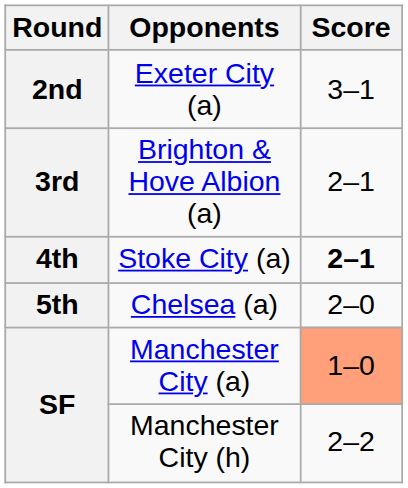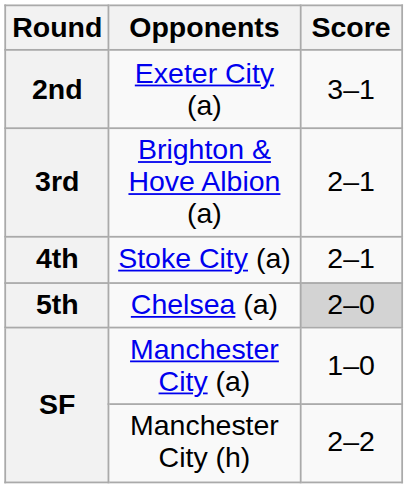Stoke City (a) | Score: bold -> normal
Chelsea (a) | Score: no background -> lightgrey background
Manchester City (a) | Score: lightsalmon background -> no background
